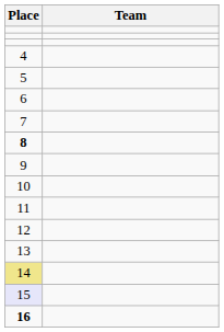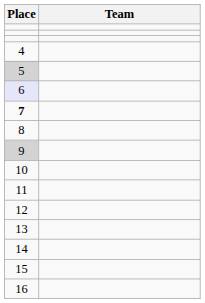row 6 | Place: no background -> lightgrey background
row 7 | Place: no background -> lavender background
row 8 | Place: normal -> bold
row 9 | Place: bold -> normal
row 10 | Place: no background -> lightgrey background
row 15 | Place: khaki background -> no background
row 16 | Place: lavender background -> no background
row 17 | Place: bold -> normal
